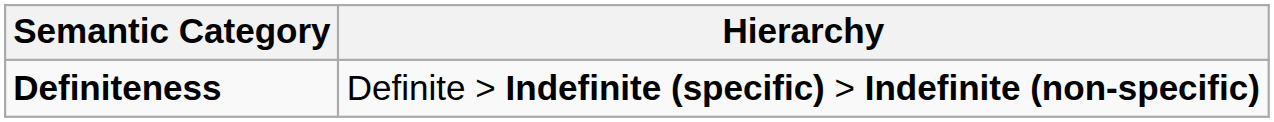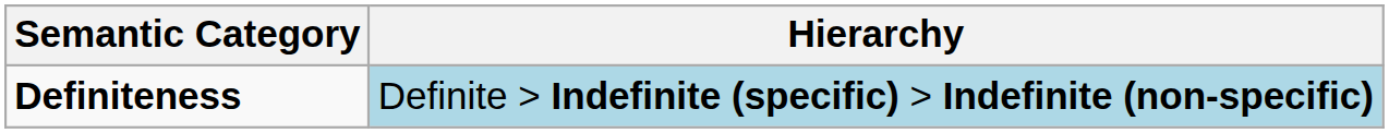Definiteness | Hierarchy: no background -> lightblue background
